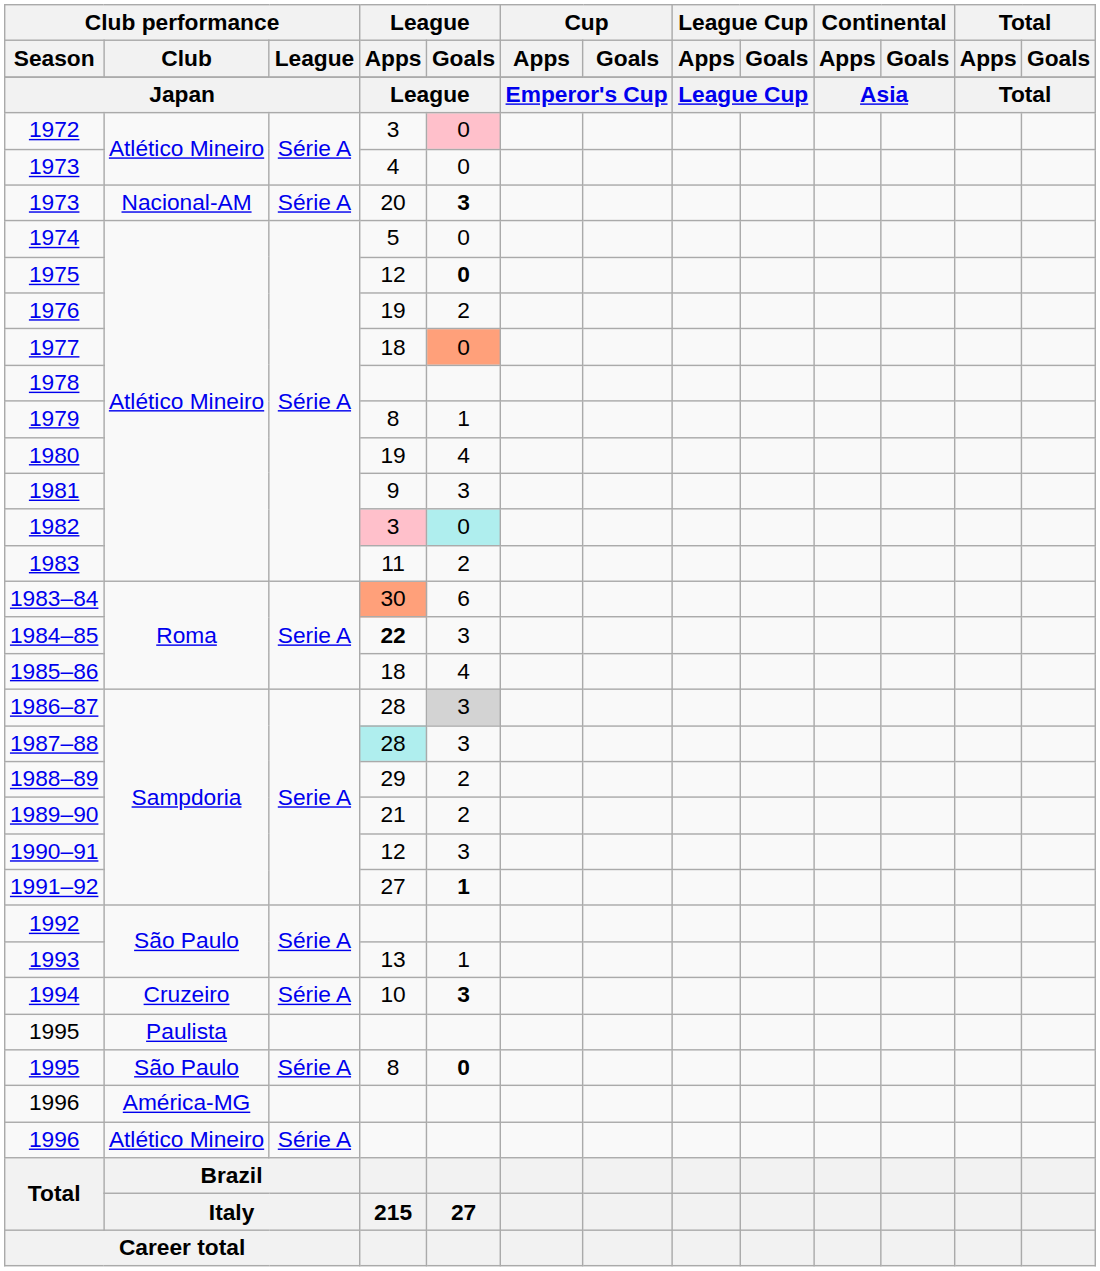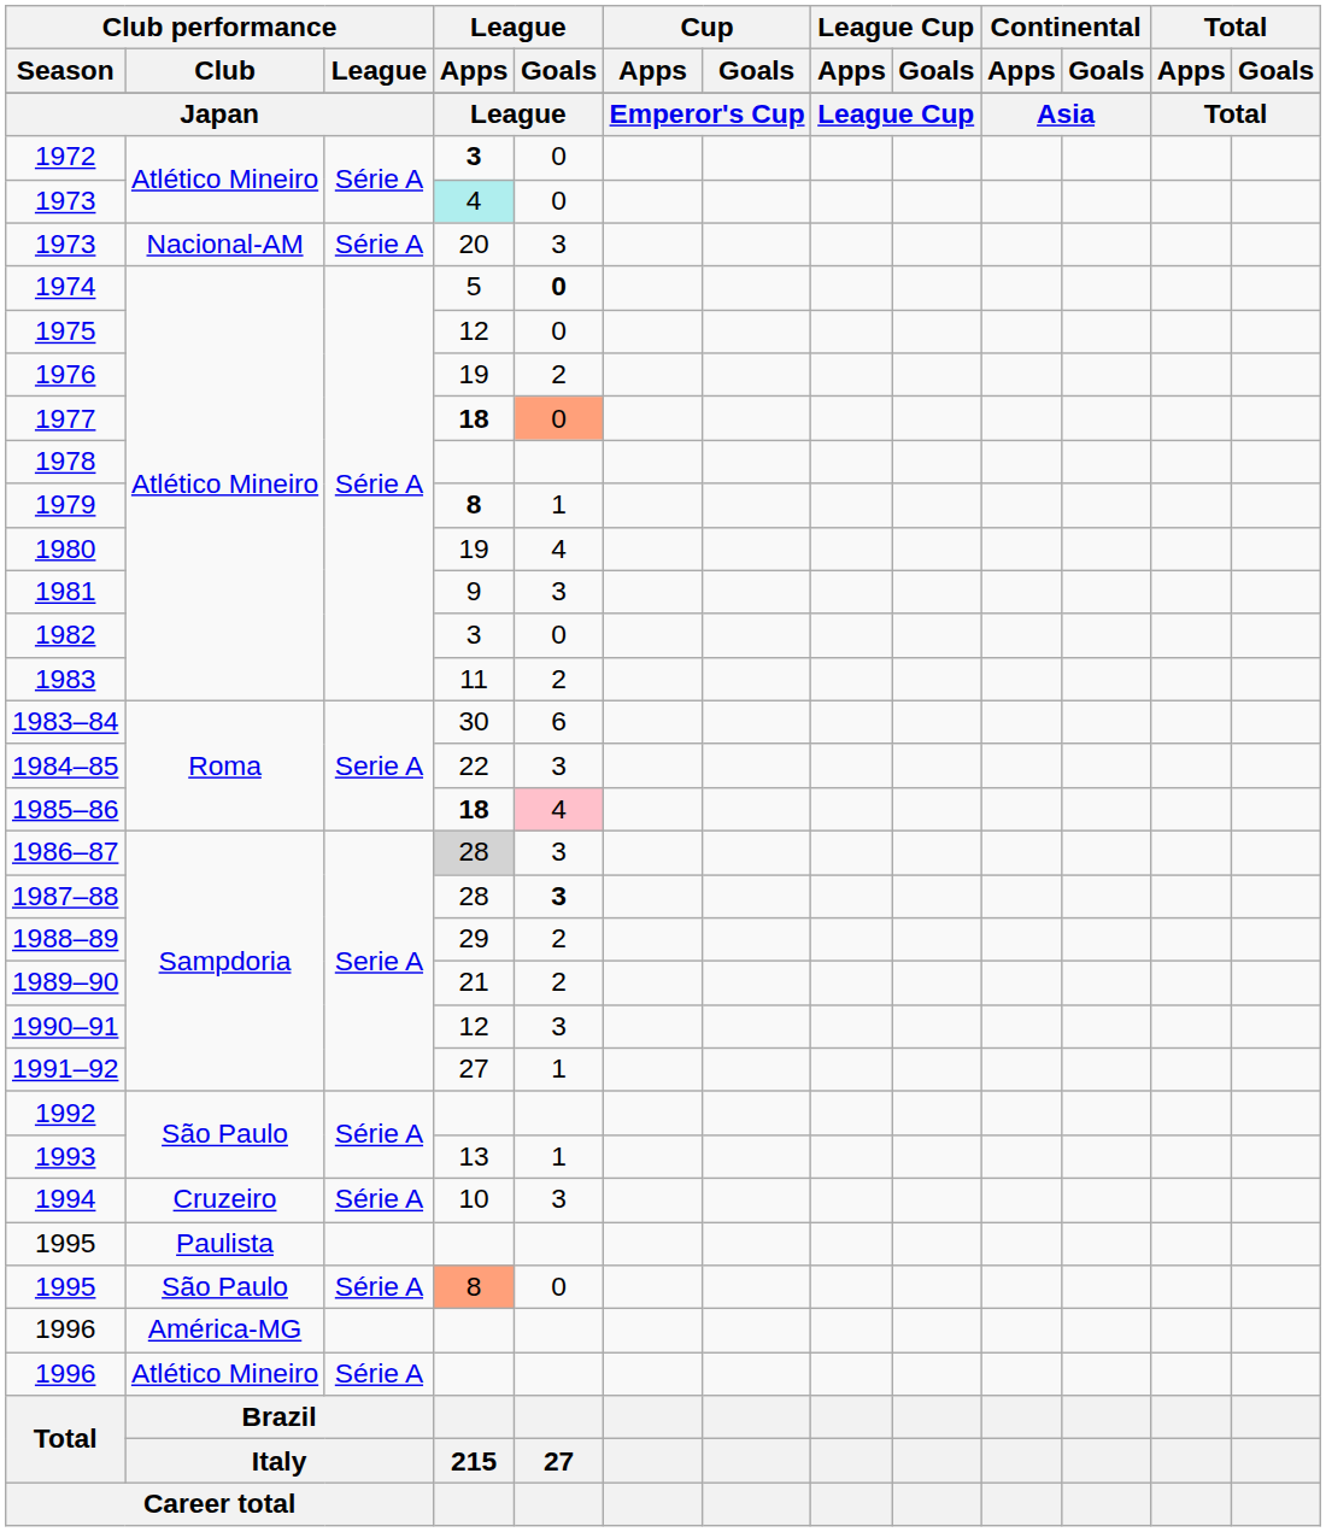1972 | League / Apps: normal -> bold
1972 | League / Goals: pink background -> no background
1973 / Atlético Mineiro | League / Apps: no background -> paleturquoise background
1973 / Nacional-AM | League / Goals: bold -> normal
1974 | League / Goals: normal -> bold
1975 | League / Goals: bold -> normal
1977 | League / Apps: normal -> bold
1979 | League / Apps: normal -> bold
1982 | League / Apps: pink background -> no background
1982 | League / Goals: paleturquoise background -> no background
1983–84 | League / Apps: lightsalmon background -> no background
1984–85 | League / Apps: bold -> normal
1985–86 | League / Apps: normal -> bold
1985–86 | League / Goals: no background -> pink background
1986–87 | League / Apps: no background -> lightgrey background
1986–87 | League / Goals: lightgrey background -> no background
1987–88 | League / Apps: paleturquoise background -> no background
1987–88 | League / Goals: normal -> bold
1991–92 | League / Goals: bold -> normal
1994 | League / Goals: bold -> normal
1995 / São Paulo | League / Apps: no background -> lightsalmon background
1995 / São Paulo | League / Goals: bold -> normal
